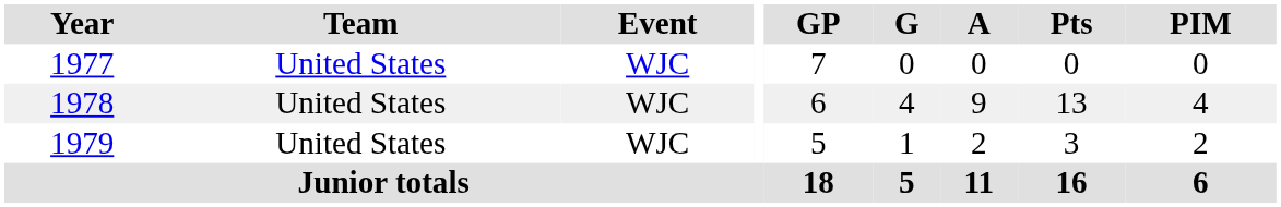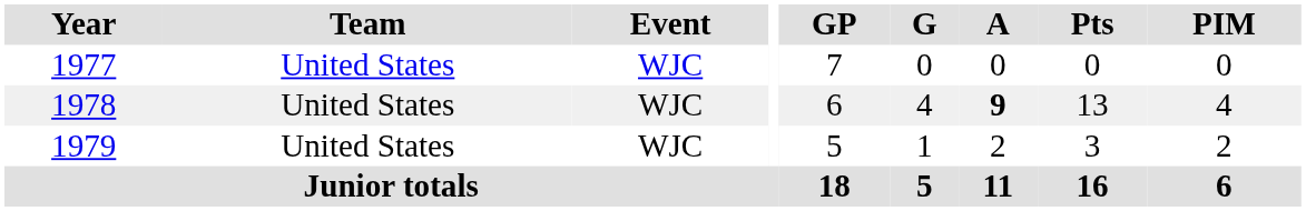1978 | A: normal -> bold
